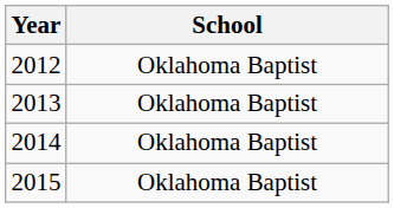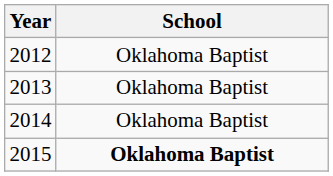2015 | School: normal -> bold
